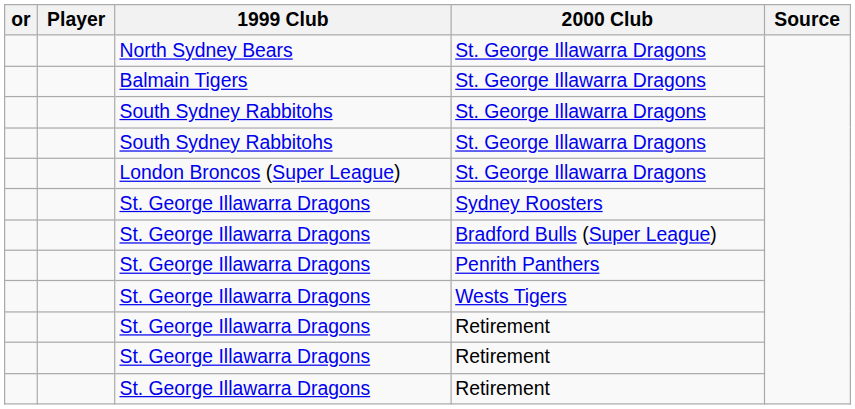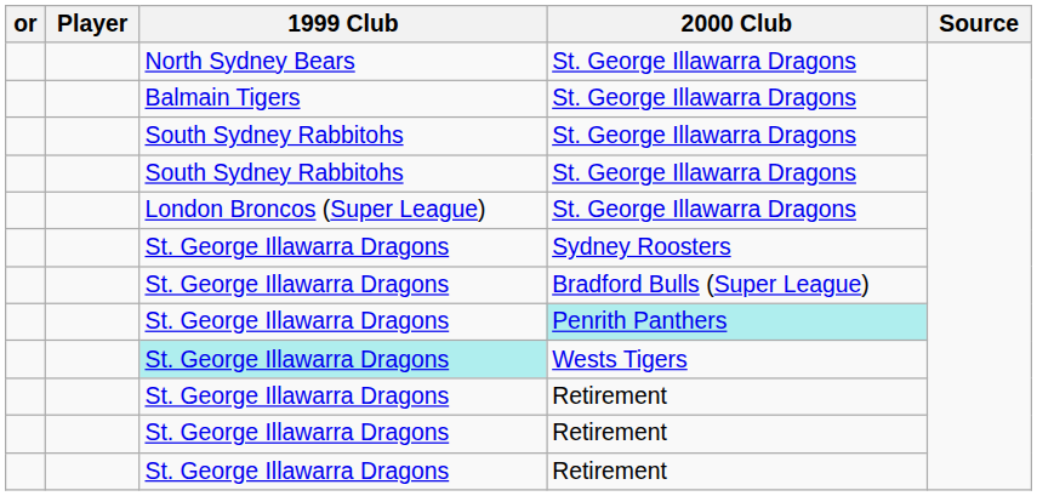Penrith Panthers | 2000 Club: no background -> paleturquoise background
Wests Tigers | 1999 Club: no background -> paleturquoise background
